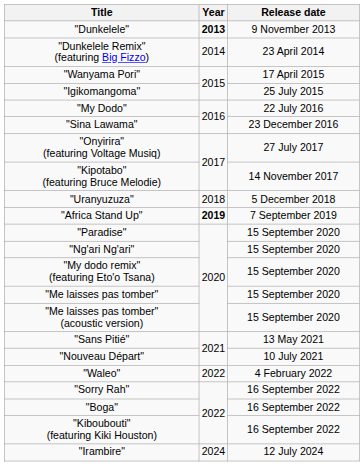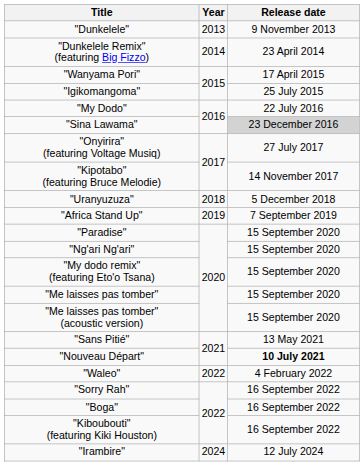"Dunkelele" | Year: bold -> normal
"Sina Lawama" | Release date: no background -> lightgrey background
"Africa Stand Up" | Year: bold -> normal
"Nouveau Départ" | Release date: normal -> bold
